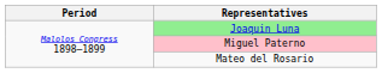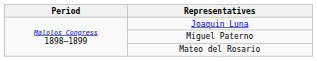Joaquin Luna | Representatives: lightgreen background -> no background
Miguel Paterno | Representatives: pink background -> no background
